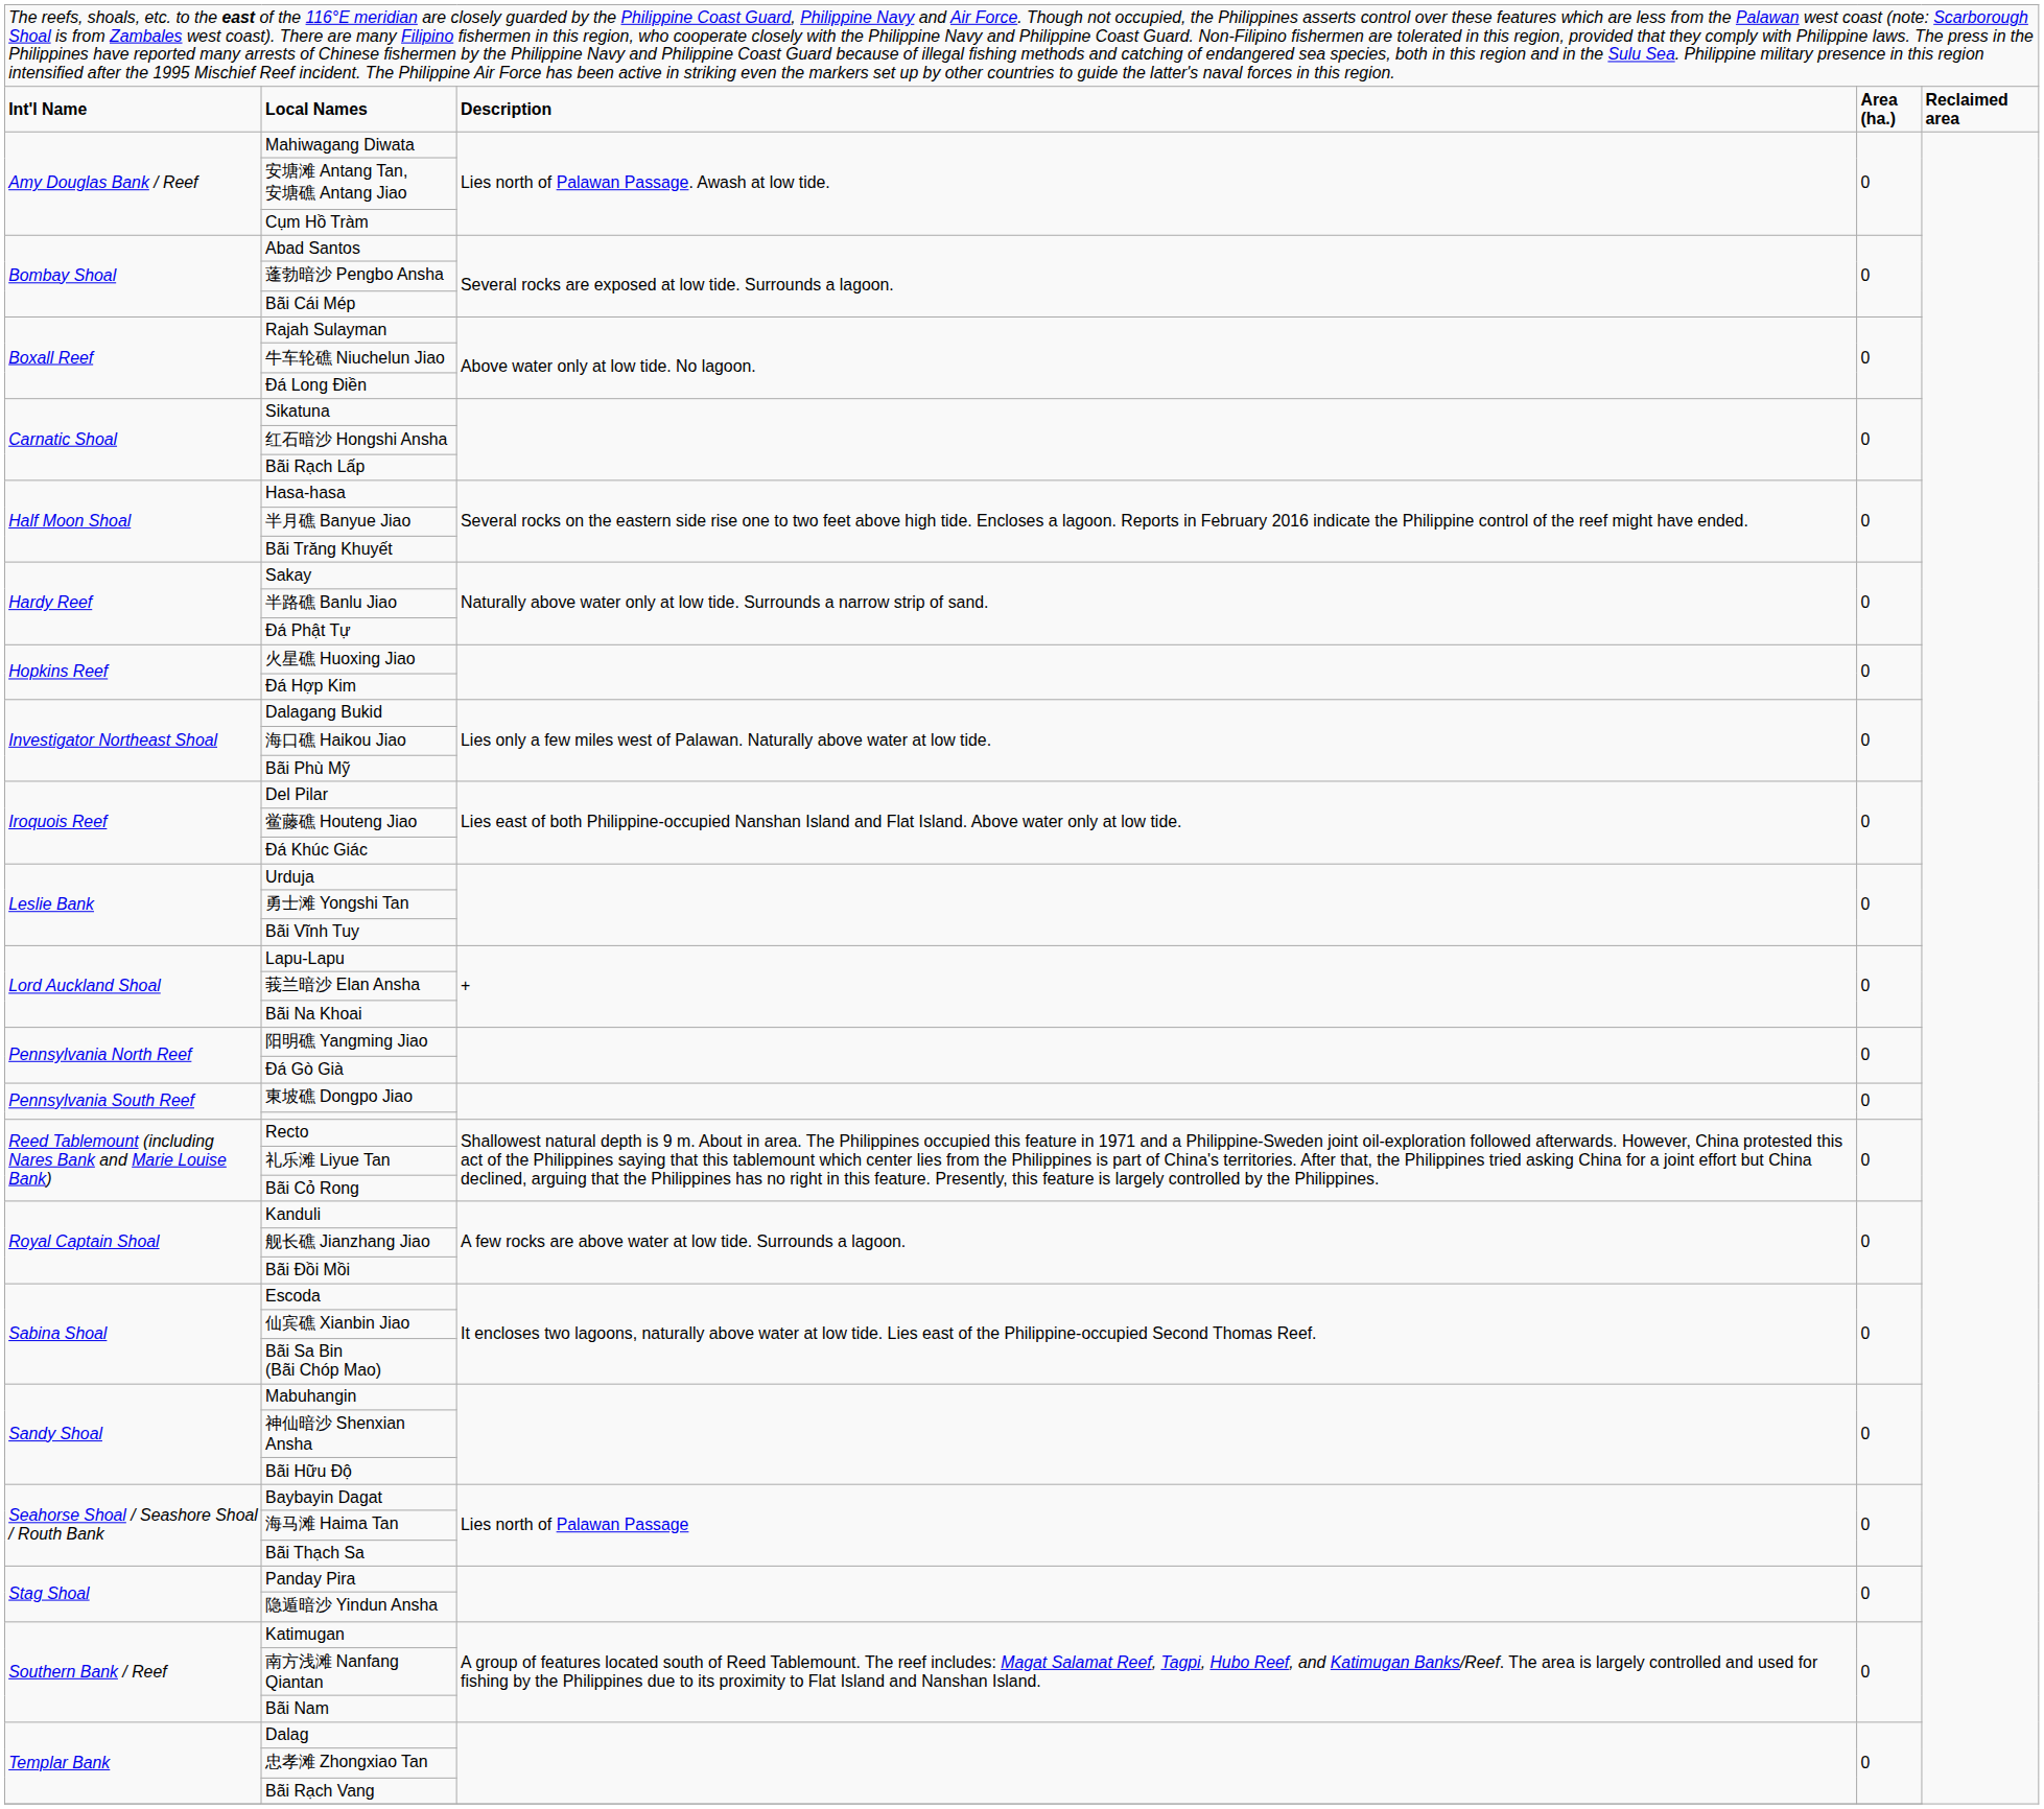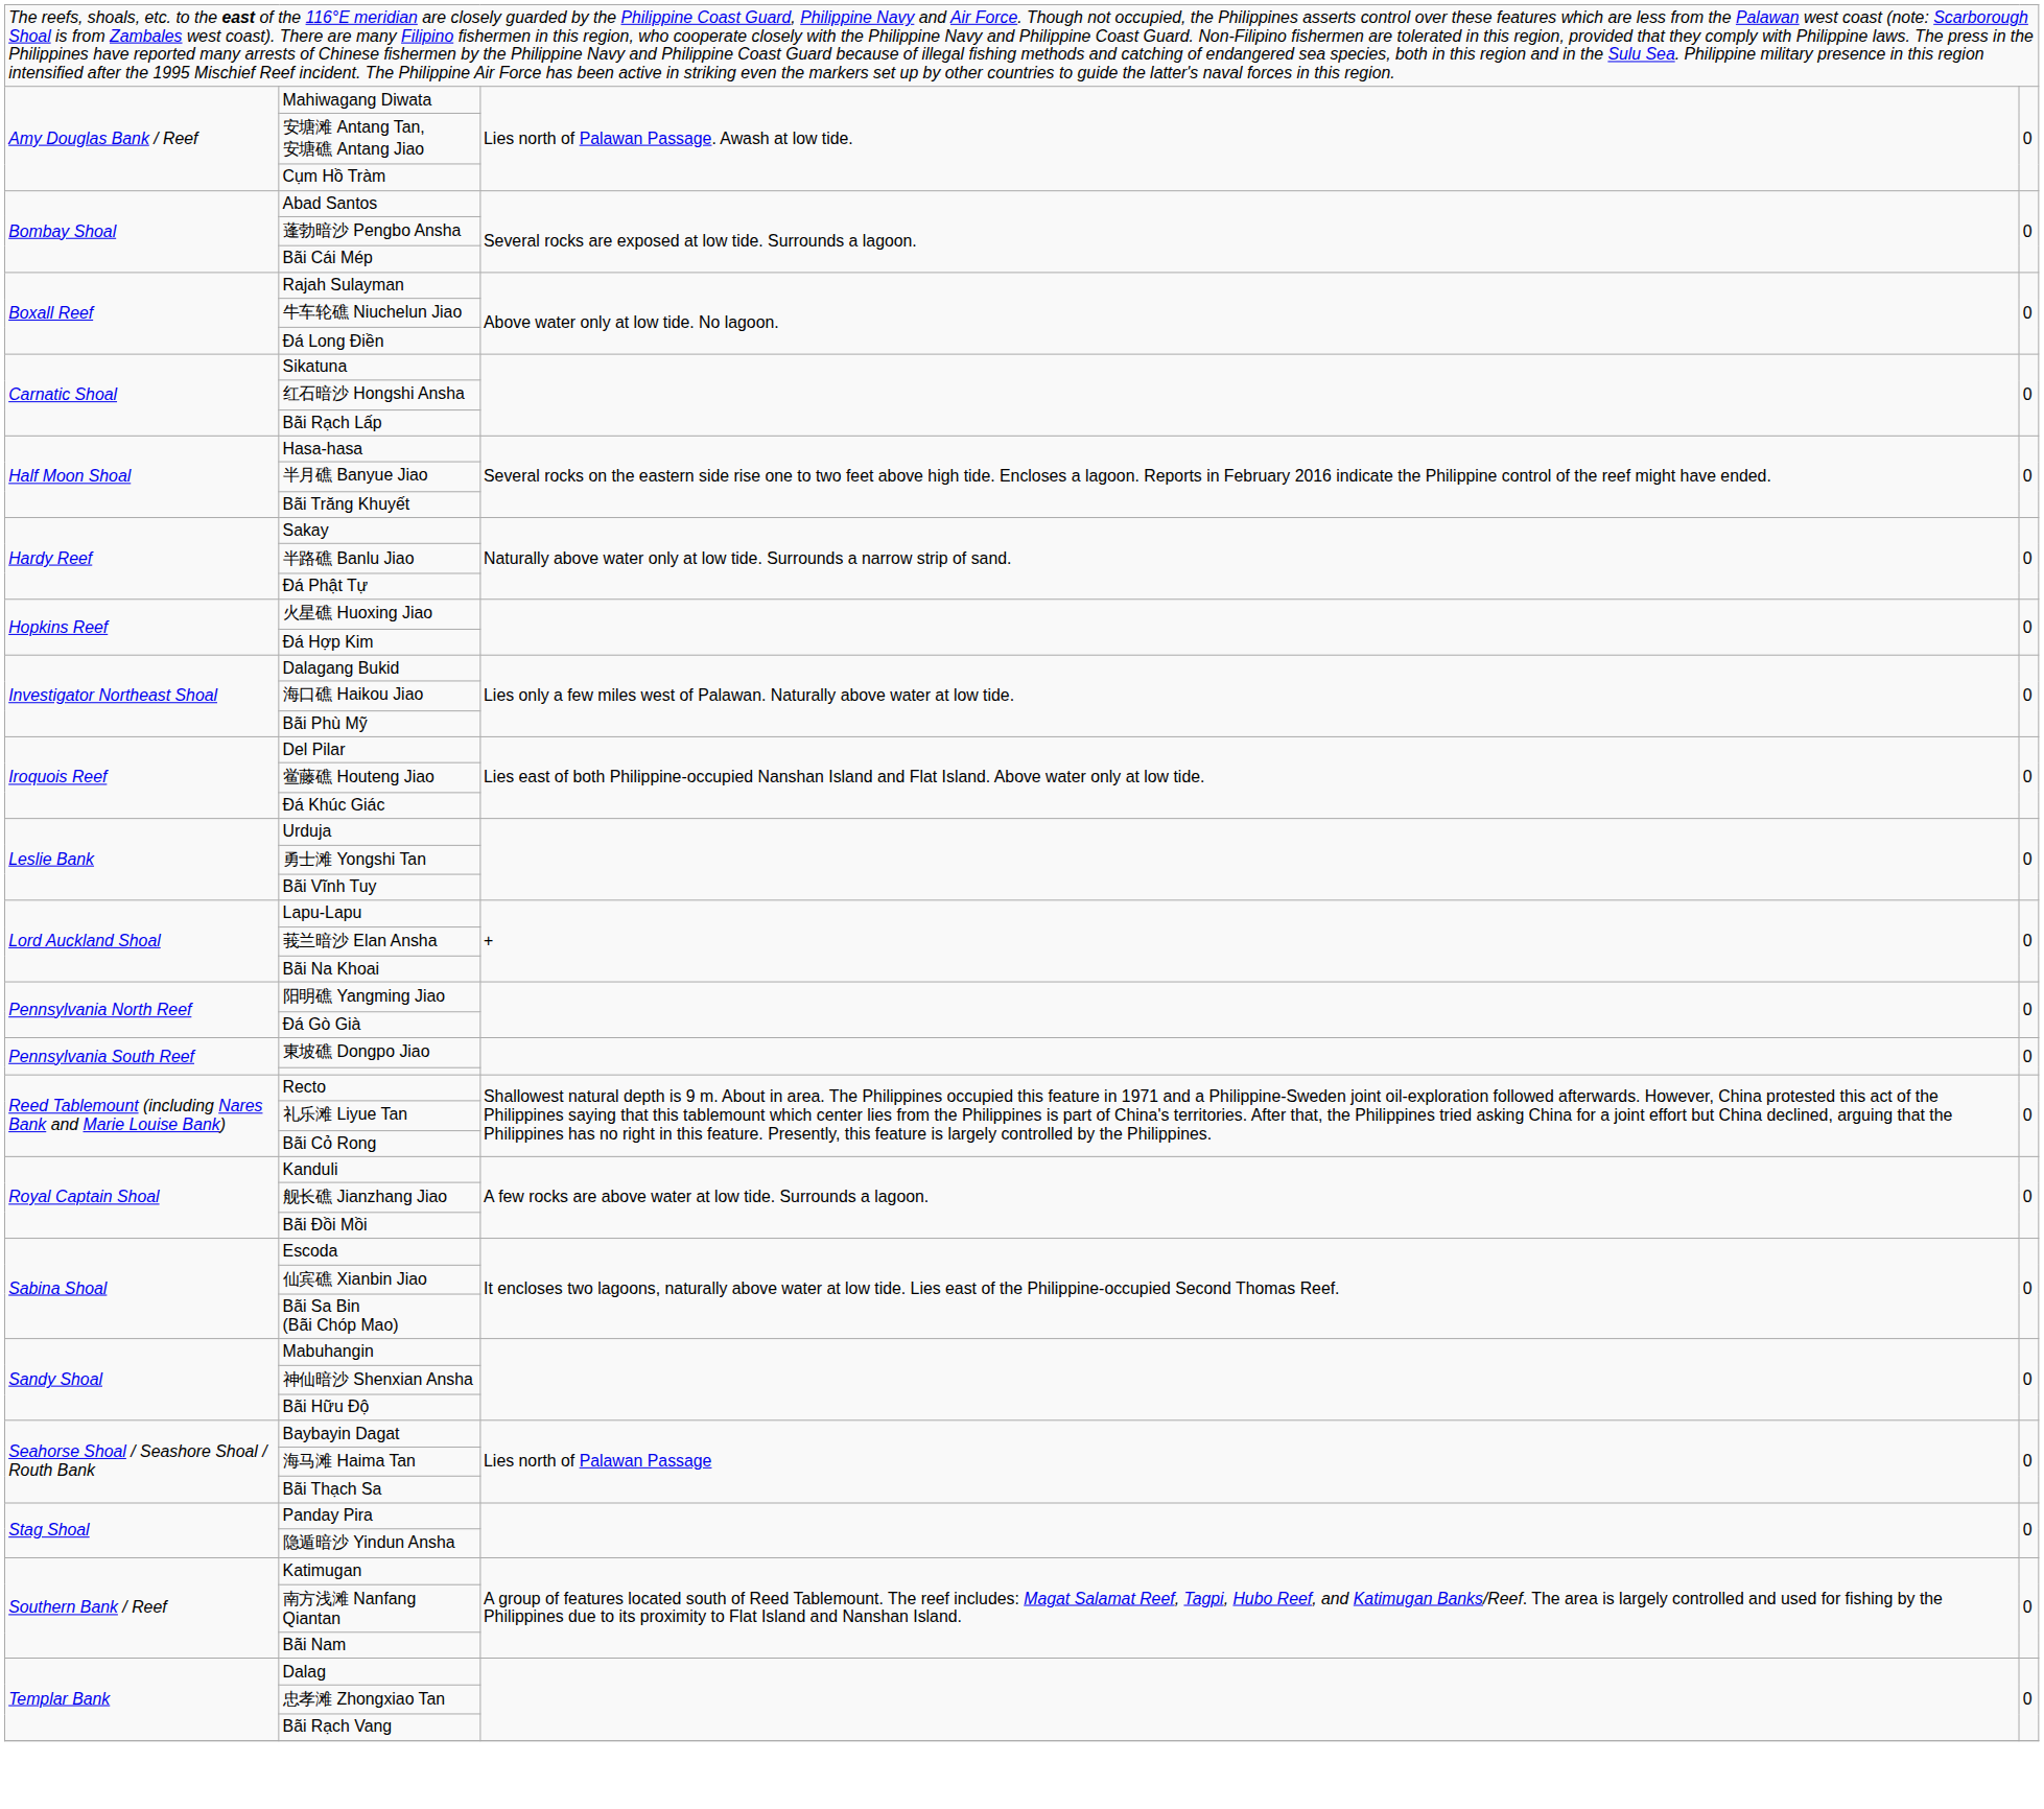- row: Int'l Name | Local Names | Description | Area (ha.) | Reclaimed area
